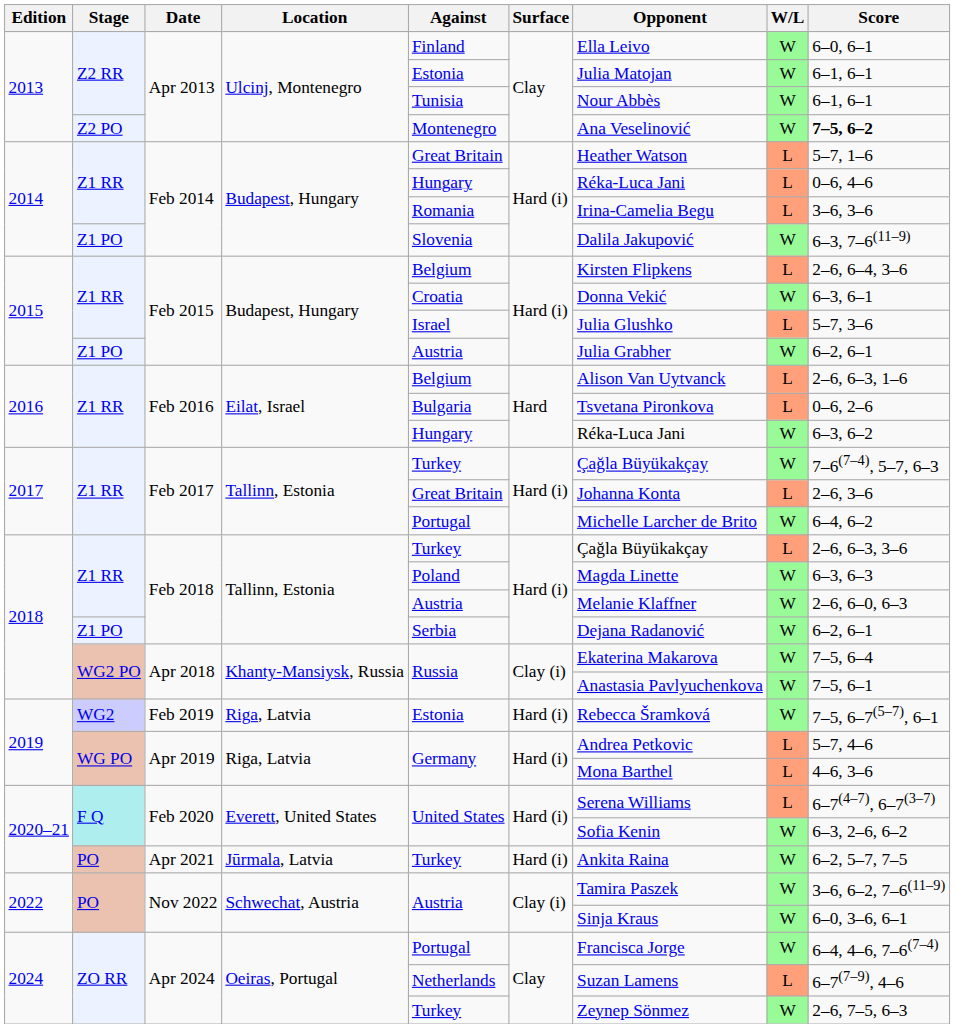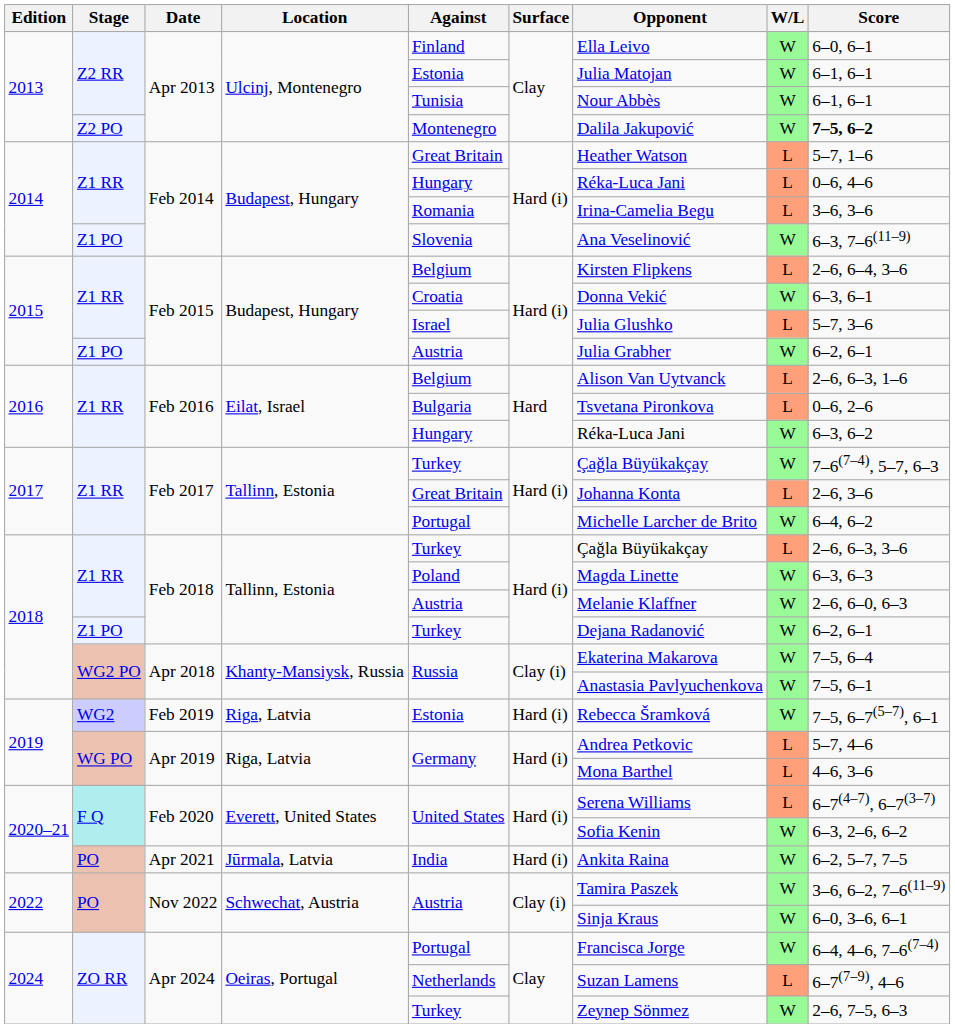Z2 PO / Apr 2013 | Opponent: Ana Veselinović -> Dalila Jakupović
Z1 PO / Feb 2014 | Opponent: Dalila Jakupović -> Ana Veselinović
Z1 PO / Feb 2018 | Against: Serbia -> Turkey
Apr 2021 | Against: Turkey -> India
